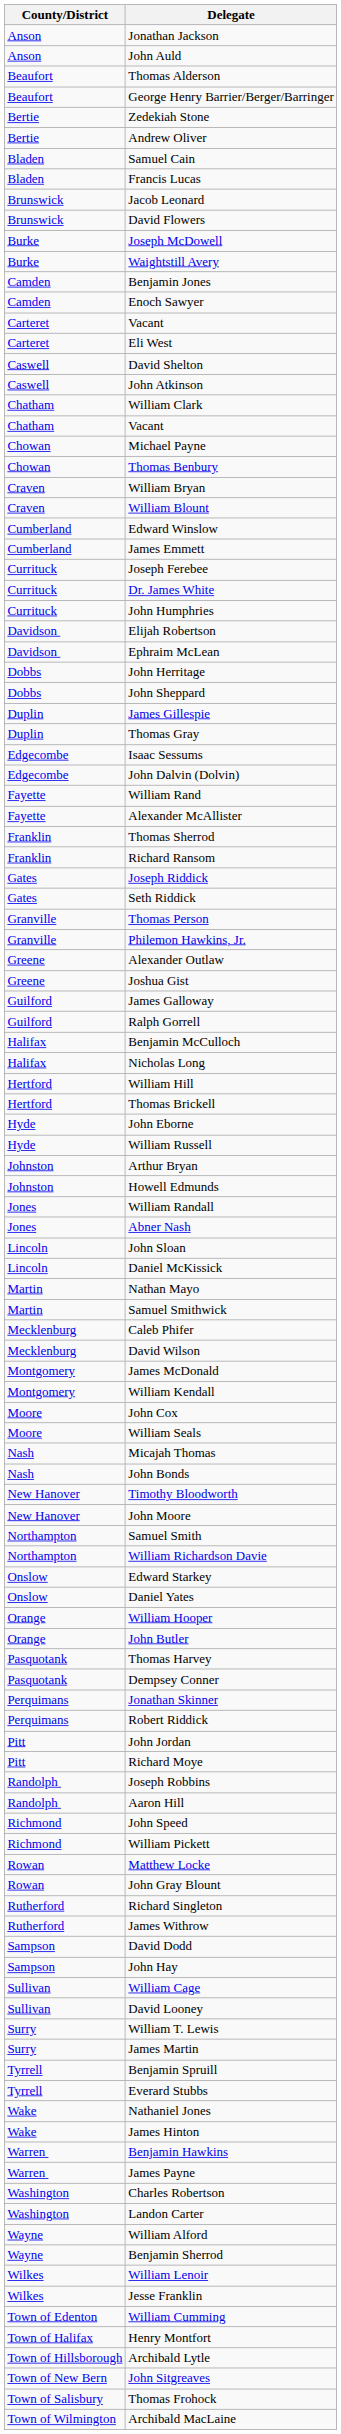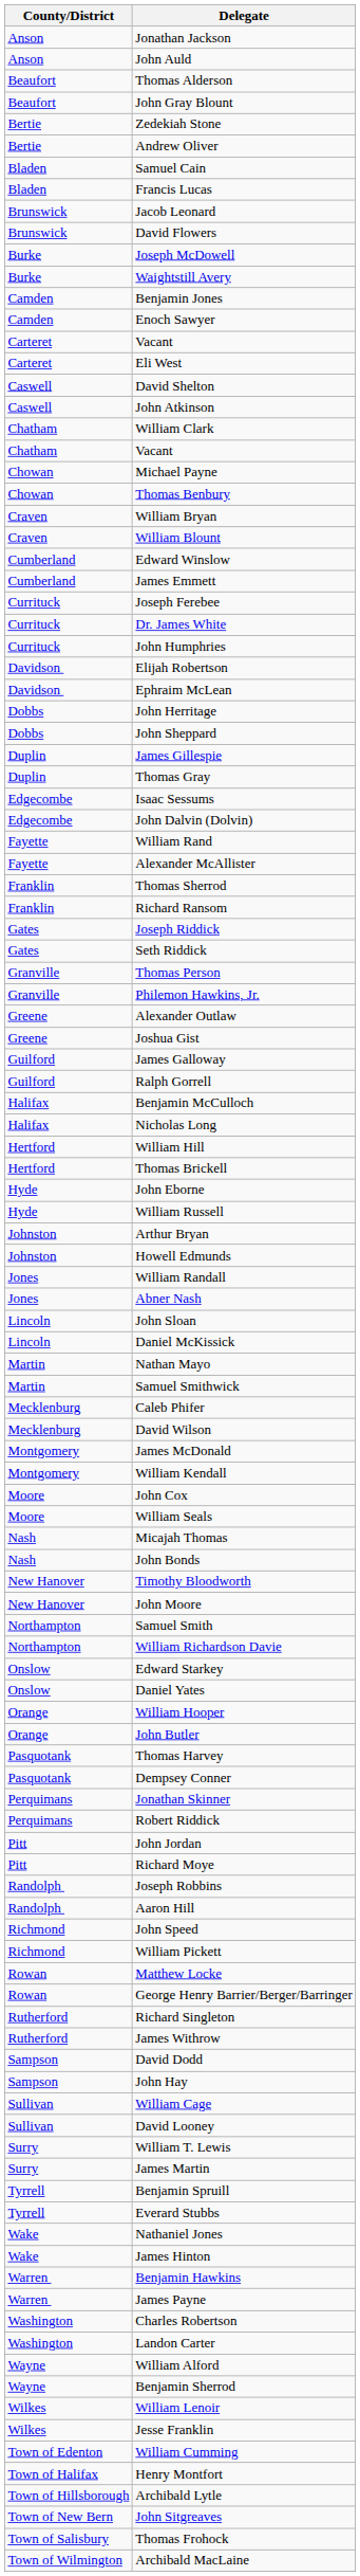row 5 | Delegate: George Henry Barrier/Berger/Barringer -> John Gray Blount
row 92 | Delegate: John Gray Blount -> George Henry Barrier/Berger/Barringer
